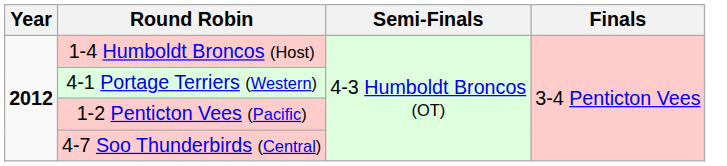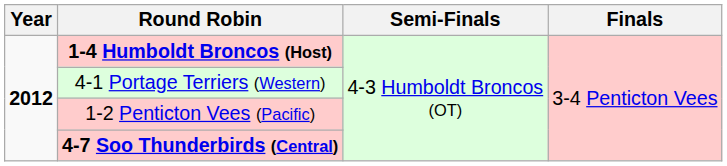1-4 Humboldt Broncos (Host) | Round Robin: normal -> bold
4-7 Soo Thunderbirds (Central) | Round Robin: normal -> bold
